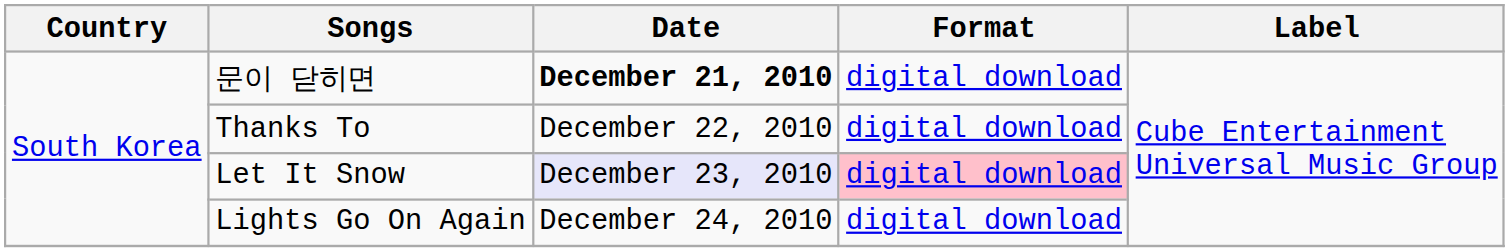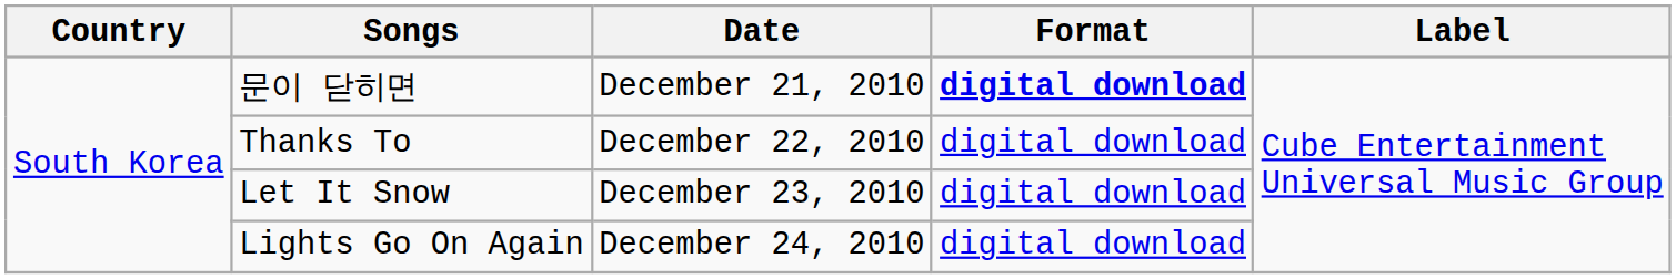문이 닫히면 | Date: bold -> normal
문이 닫히면 | Format: normal -> bold
Let It Snow | Date: lavender background -> no background
Let It Snow | Format: pink background -> no background
